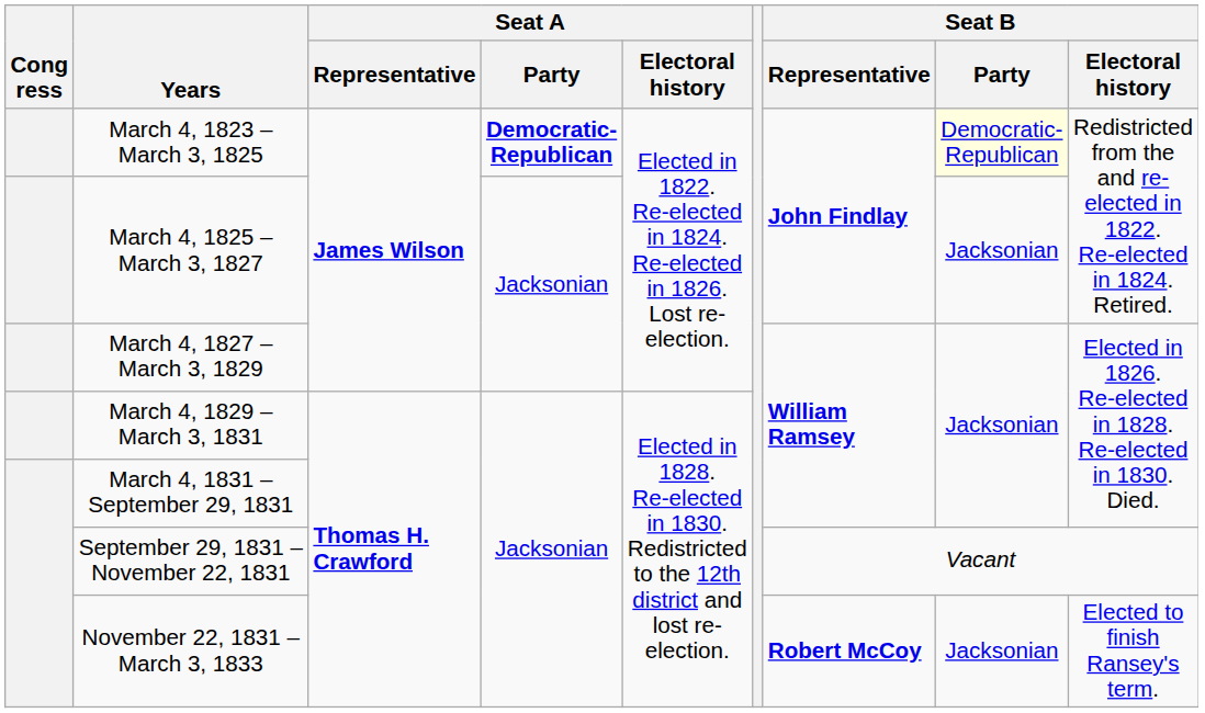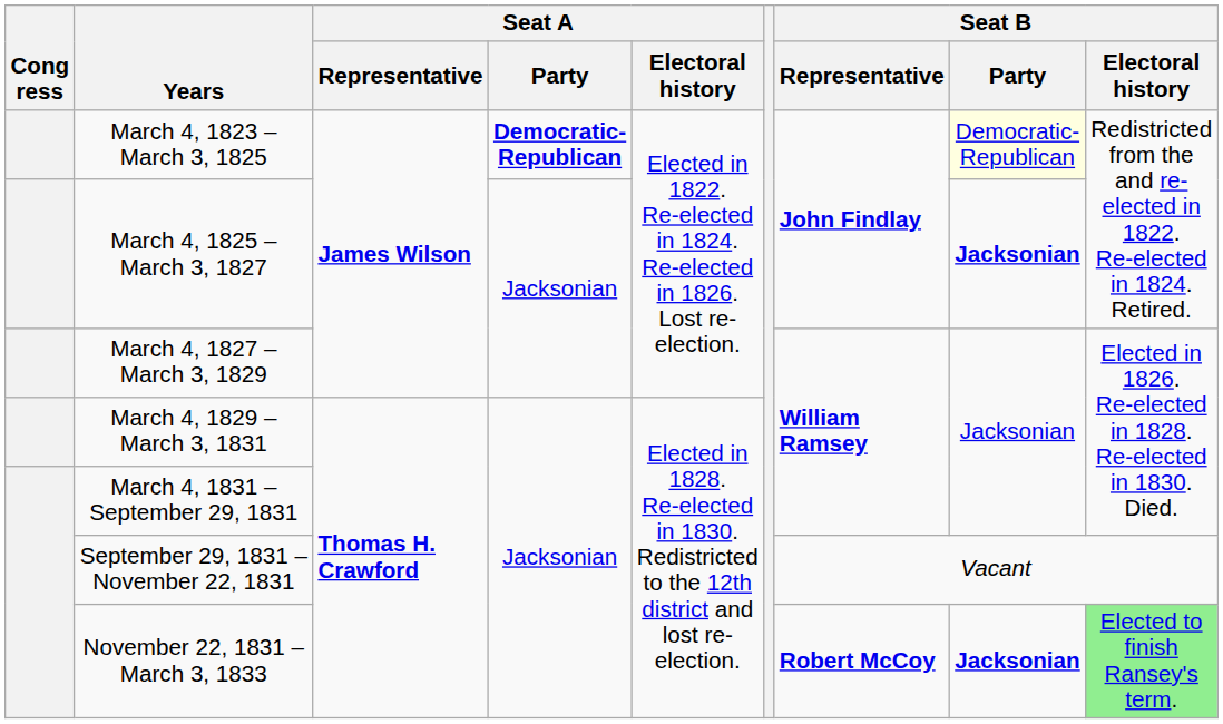March 4, 1825 – March 3, 1827 | Seat B / Party: normal -> bold
November 22, 1831 – March 3, 1833 | Seat B / Party: normal -> bold
November 22, 1831 – March 3, 1833 | Seat B / Electoral history: no background -> lightgreen background
